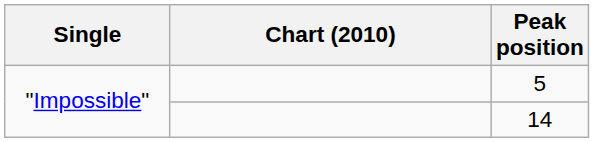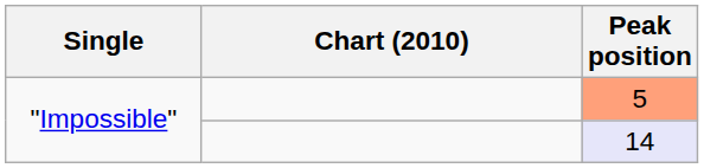5 | Peak position: no background -> lightsalmon background
14 | Peak position: no background -> lavender background
